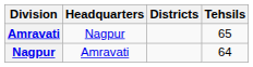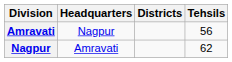row 2 | Tehsils: 65 -> 56
row 3 | Tehsils: 64 -> 62
